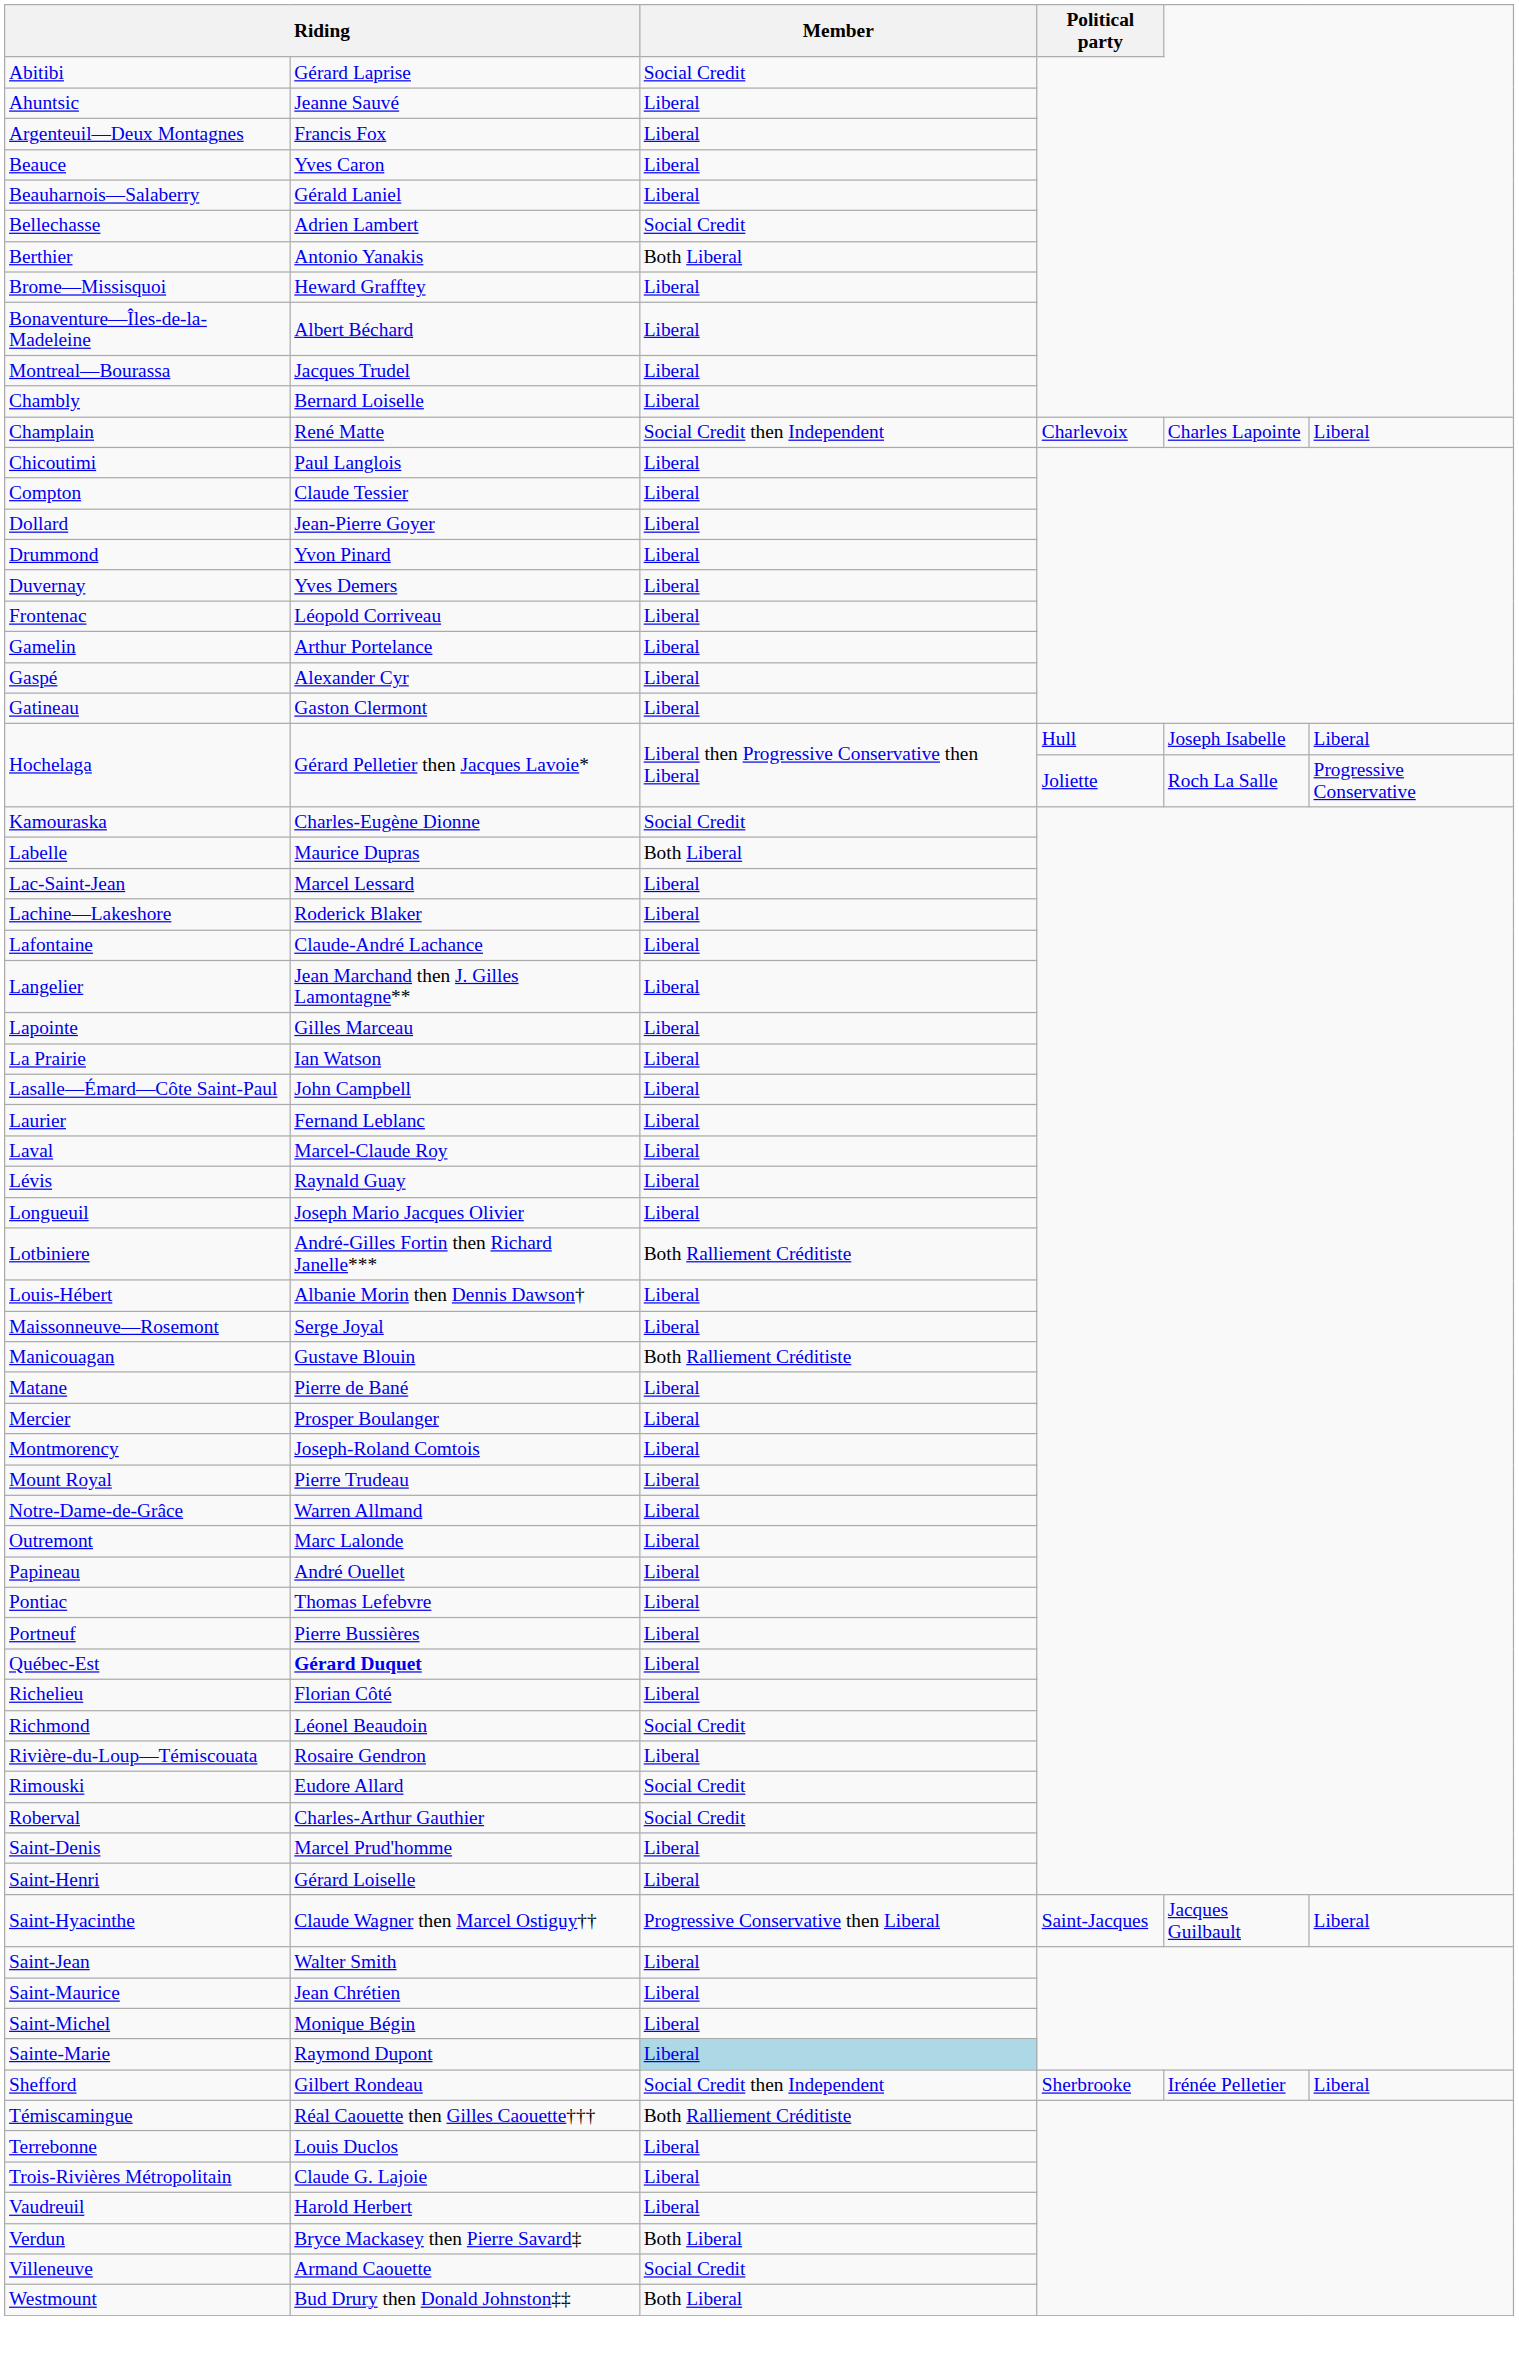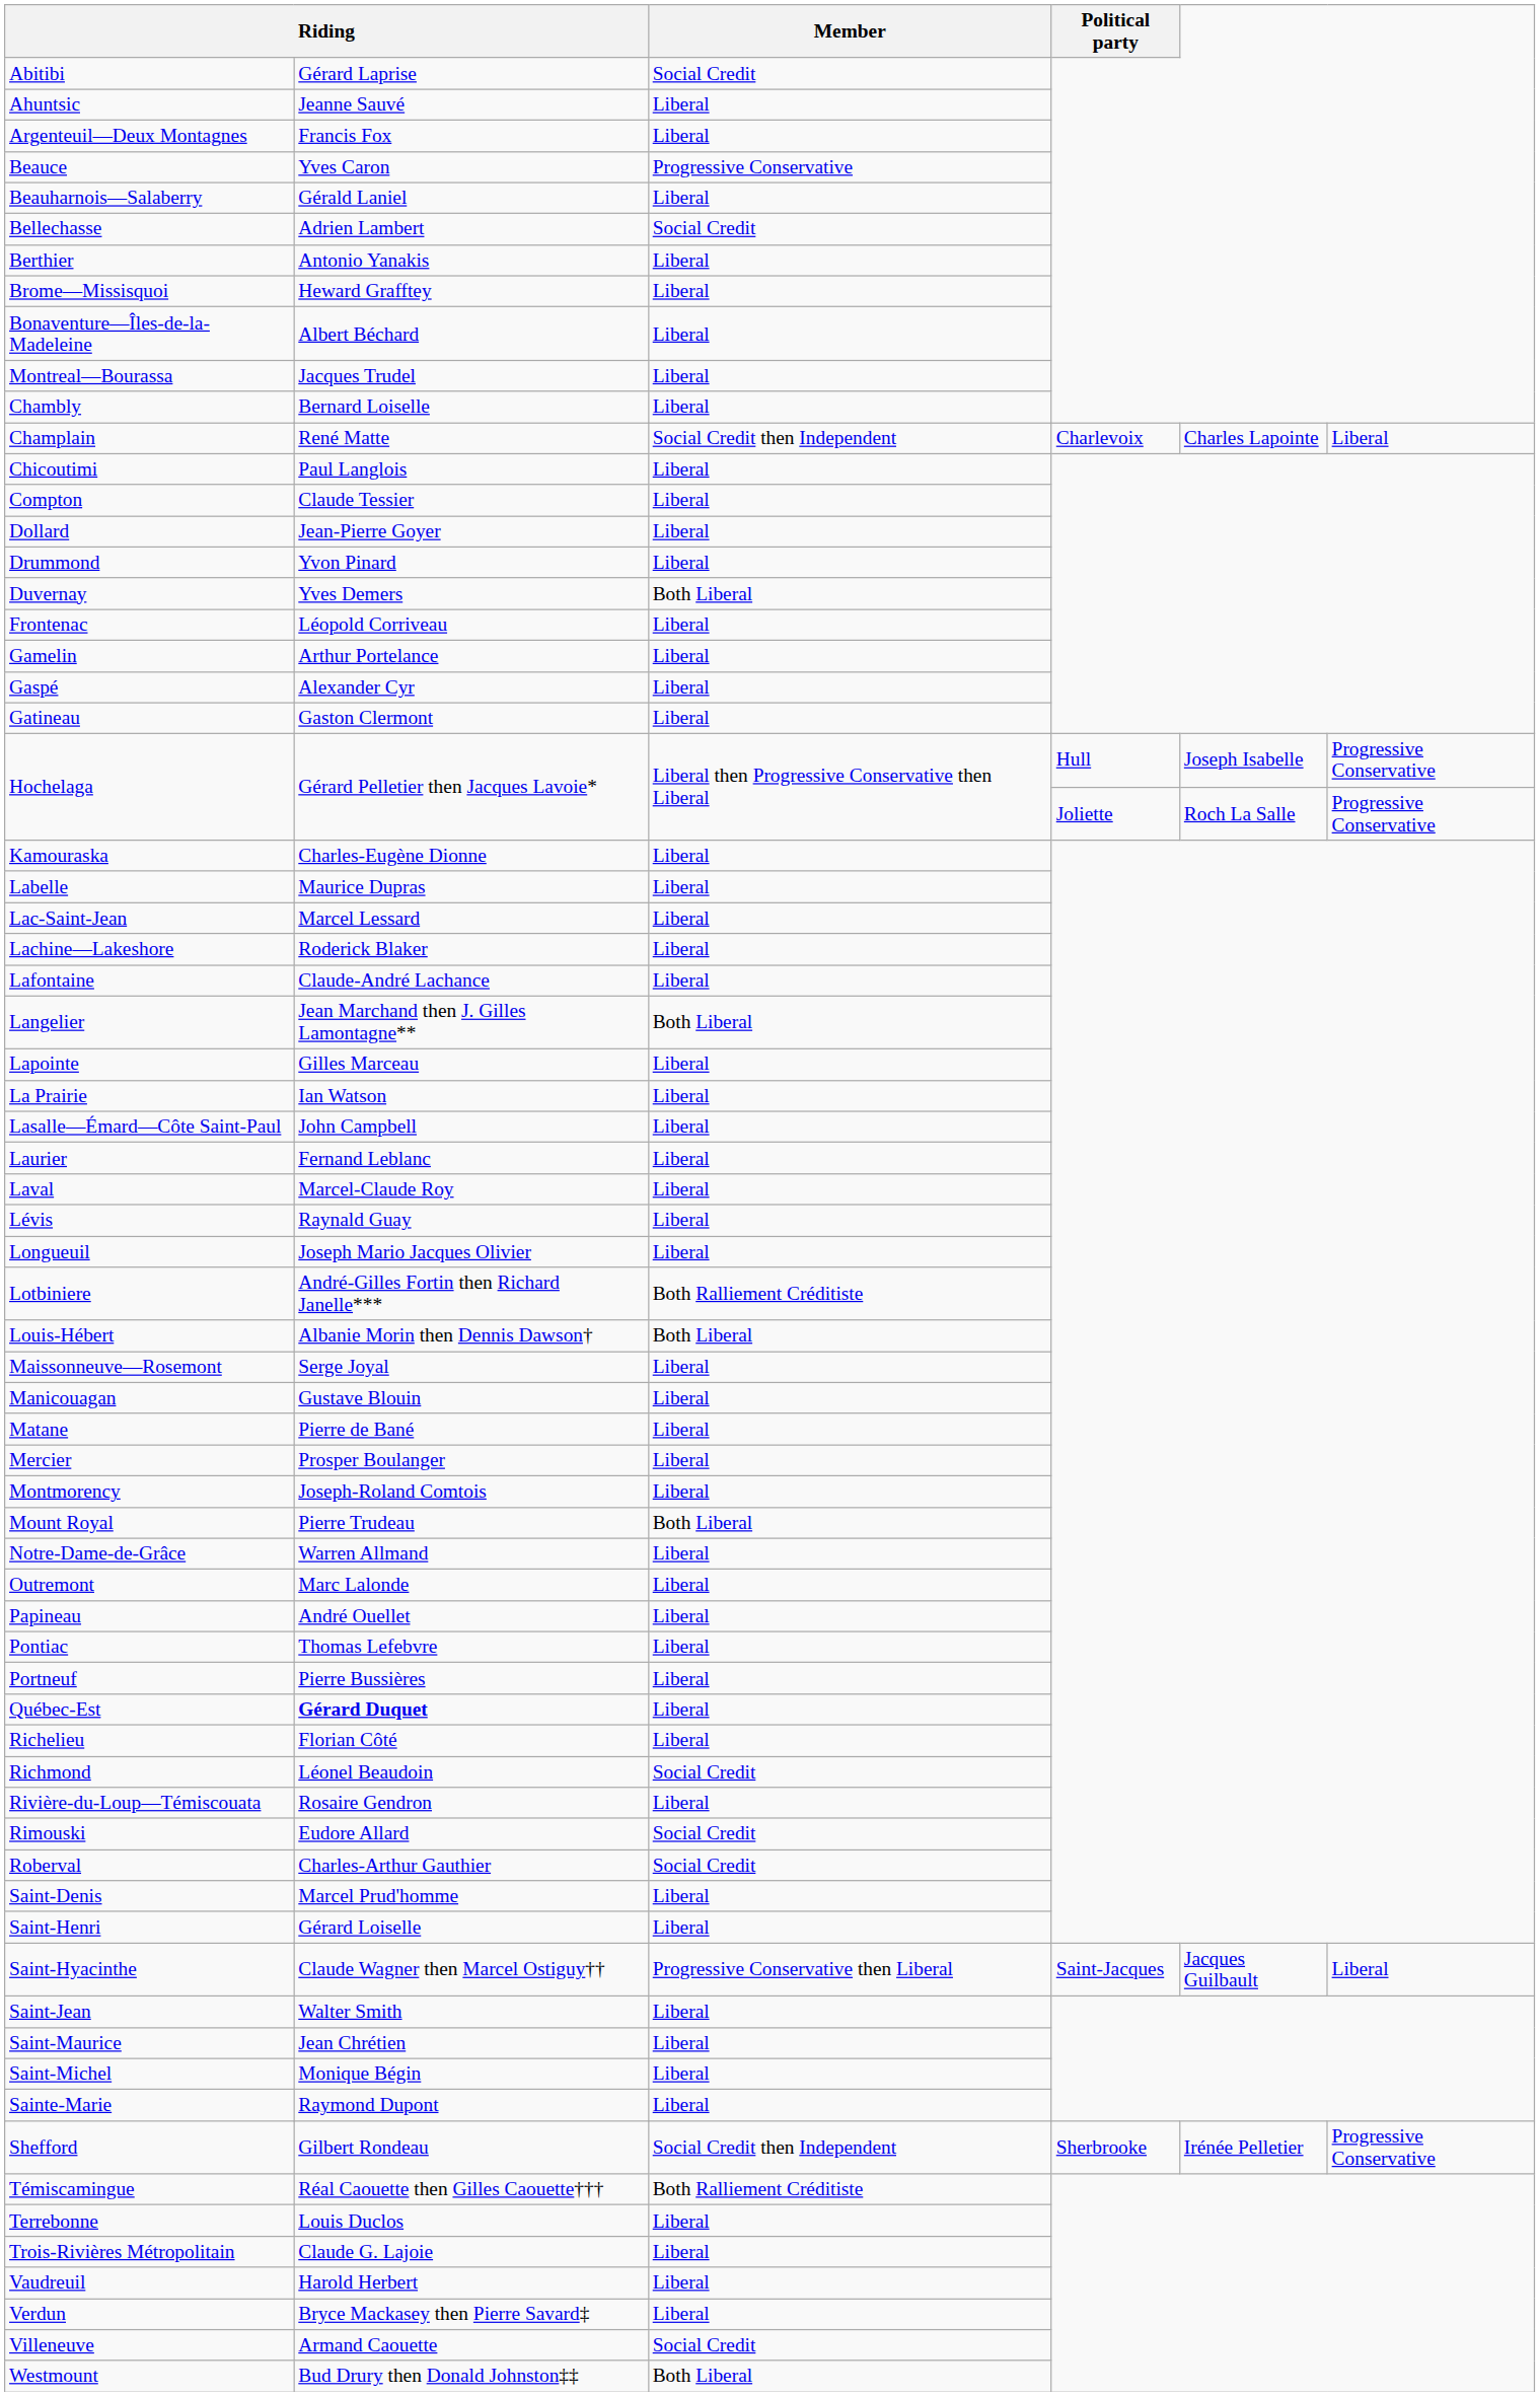Beauce | Member: Liberal -> Progressive Conservative
Berthier | Member: Both Liberal -> Liberal
Duvernay | Member: Liberal -> Both Liberal
Hochelaga / Hull | column 6: Liberal -> Progressive Conservative
Kamouraska | Member: Social Credit -> Liberal
Labelle | Member: Both Liberal -> Liberal
Langelier | Member: Liberal -> Both Liberal
Louis-Hébert | Member: Liberal -> Both Liberal
Manicouagan | Member: Both Ralliement Créditiste -> Liberal
Mount Royal | Member: Liberal -> Both Liberal
Sainte-Marie | Member: lightblue background -> no background
Shefford / Sherbrooke | column 6: Liberal -> Progressive Conservative
Verdun | Member: Both Liberal -> Liberal
